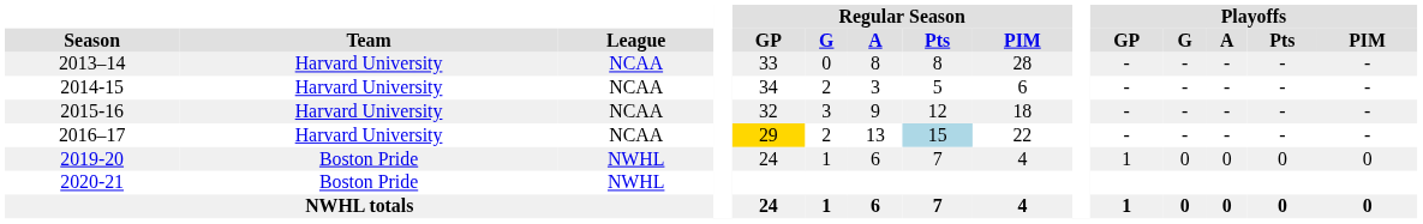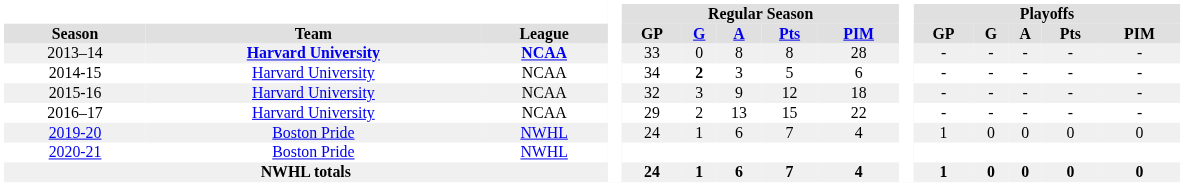2013–14 | Team: normal -> bold
2013–14 | League: normal -> bold
2014-15 | Regular Season / G: normal -> bold
2016–17 | Regular Season / GP: gold background -> no background
2016–17 | Regular Season / Pts: lightblue background -> no background
